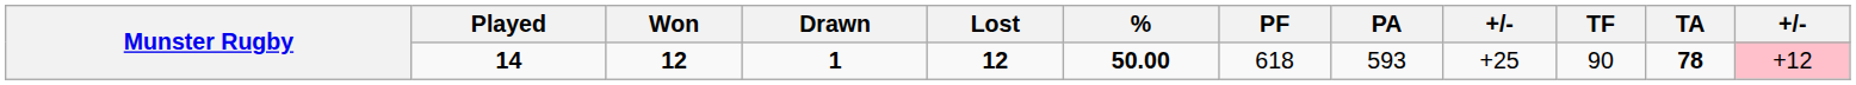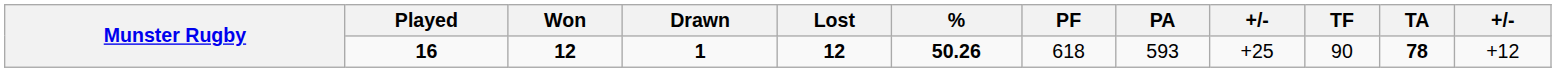row 2 | Played: 14 -> 16
row 2 | %: 50.00 -> 50.26
row 2 | column 12: pink background -> no background
